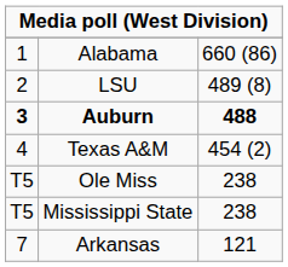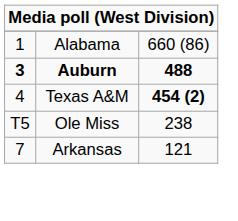- row: 2 | LSU | 489 (8)
Texas A&M | column 3: normal -> bold
- row: T5 | Mississippi State | 238
